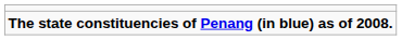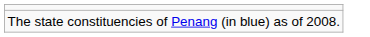row 2 | column 1: bold -> normal
